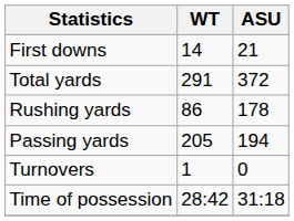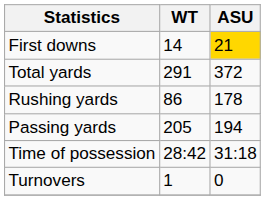First downs | ASU: no background -> gold background
rows swapped: Turnovers <-> Time of possession
